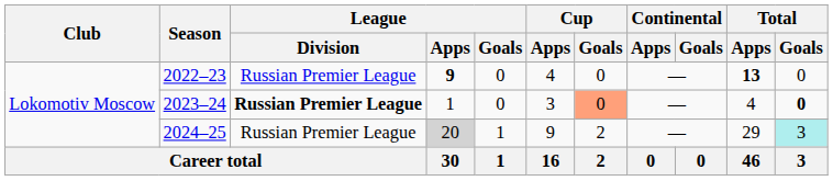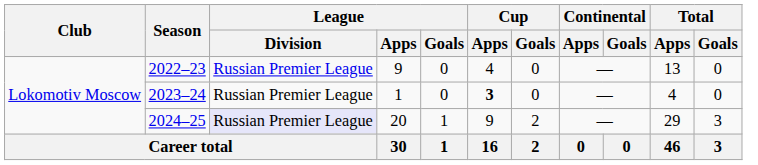2022–23 | League / Apps: bold -> normal
2022–23 | Total / Apps: bold -> normal
2023–24 | League / Division: bold -> normal
2023–24 | Cup / Apps: normal -> bold
2023–24 | Cup / Goals: lightsalmon background -> no background
2023–24 | Total / Goals: bold -> normal
2024–25 | League / Division: no background -> lavender background
2024–25 | League / Apps: lightgrey background -> no background
2024–25 | Total / Goals: paleturquoise background -> no background
